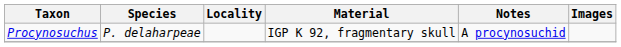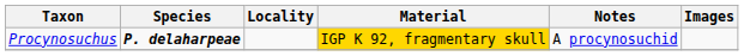Procynosuchus | Species: normal -> bold
Procynosuchus | Material: no background -> gold background
